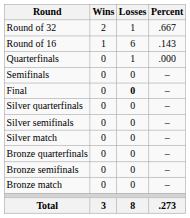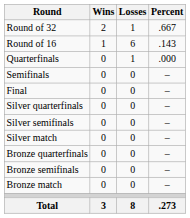Final | Losses: bold -> normal
